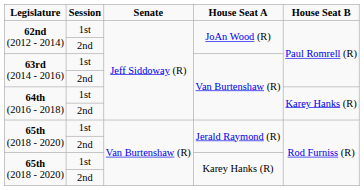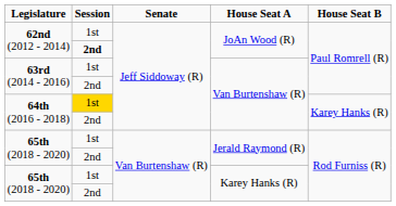62nd (2012 - 2014) / 2nd | Session: normal -> bold
64th (2016 - 2018) / 1st | Session: no background -> gold background
